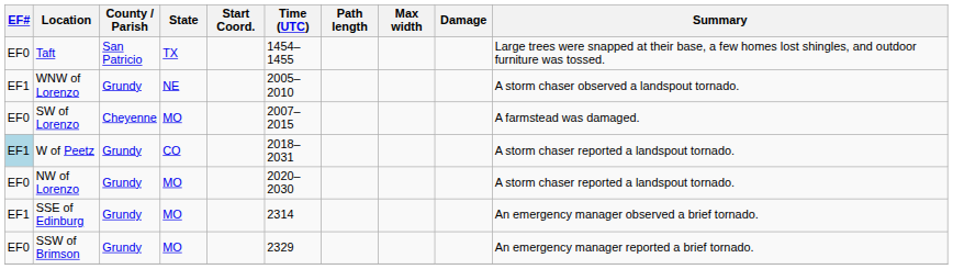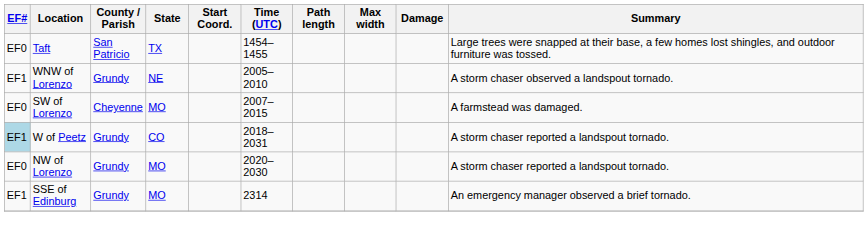- row: EF0 | SSW of Brimson | Grundy | MO | 2329 | An emergency manager reported a brief tornado.
